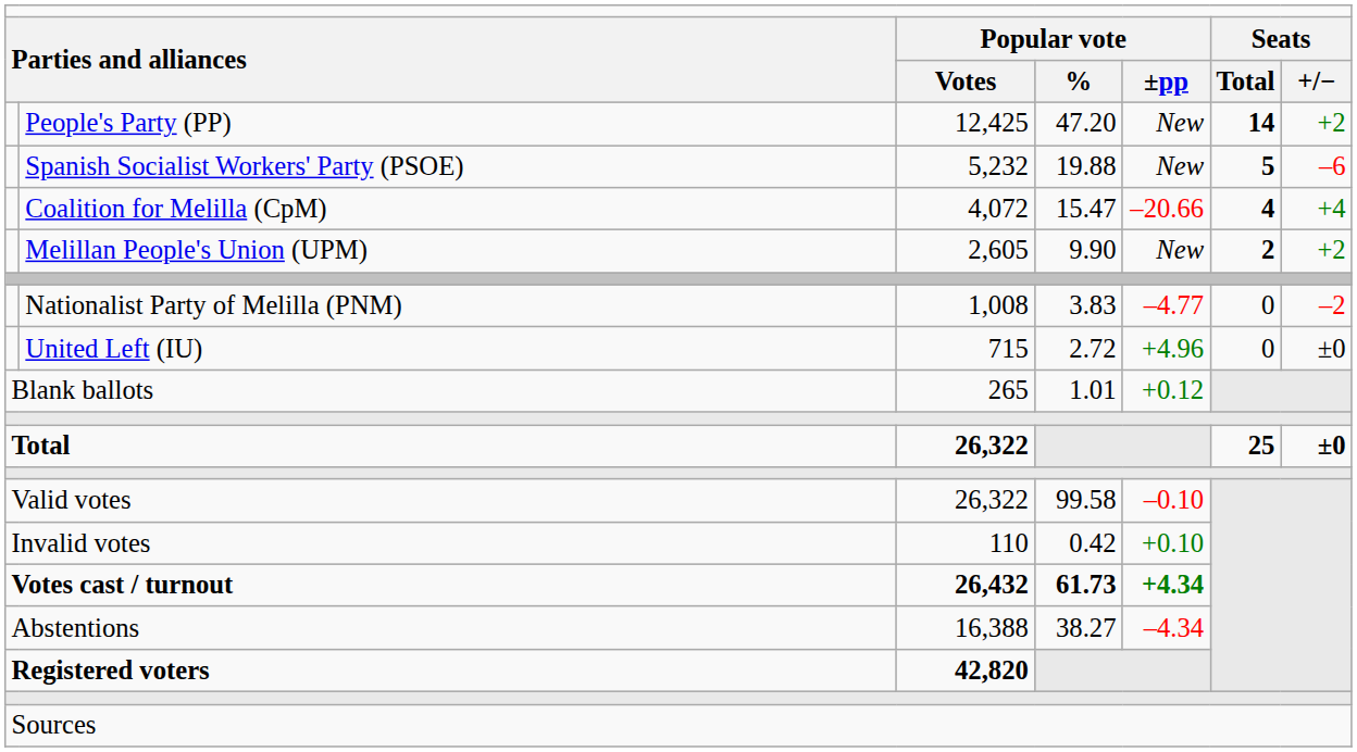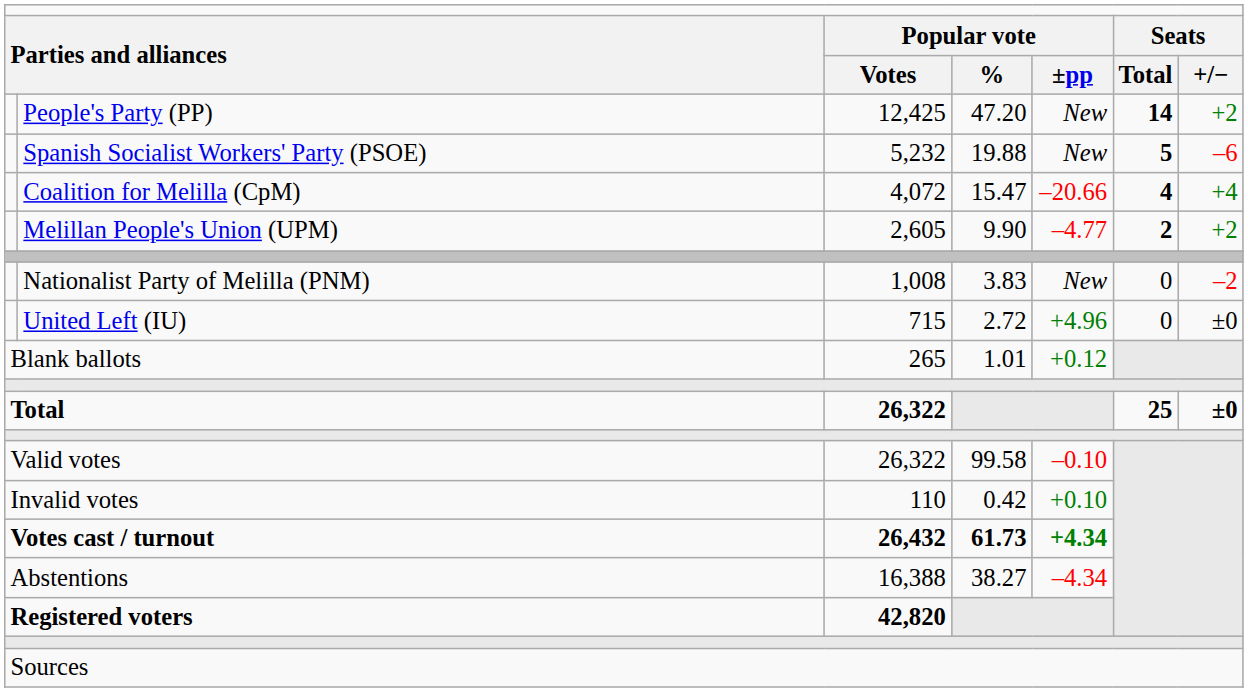Melillan People's Union (UPM) | column 5: New -> –4.77
Nationalist Party of Melilla (PNM) | column 5: –4.77 -> New
